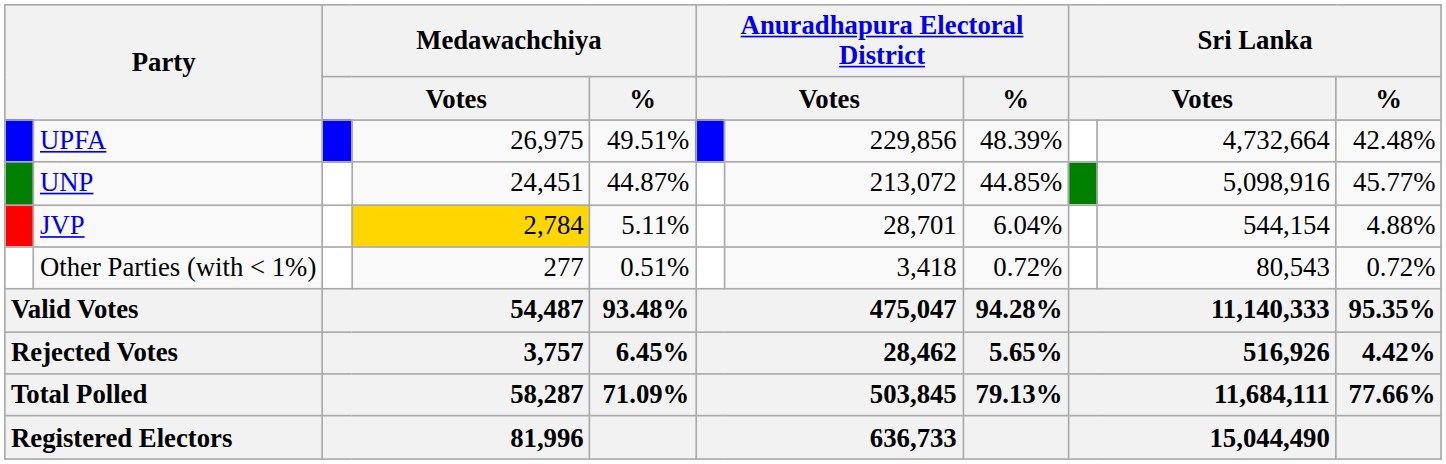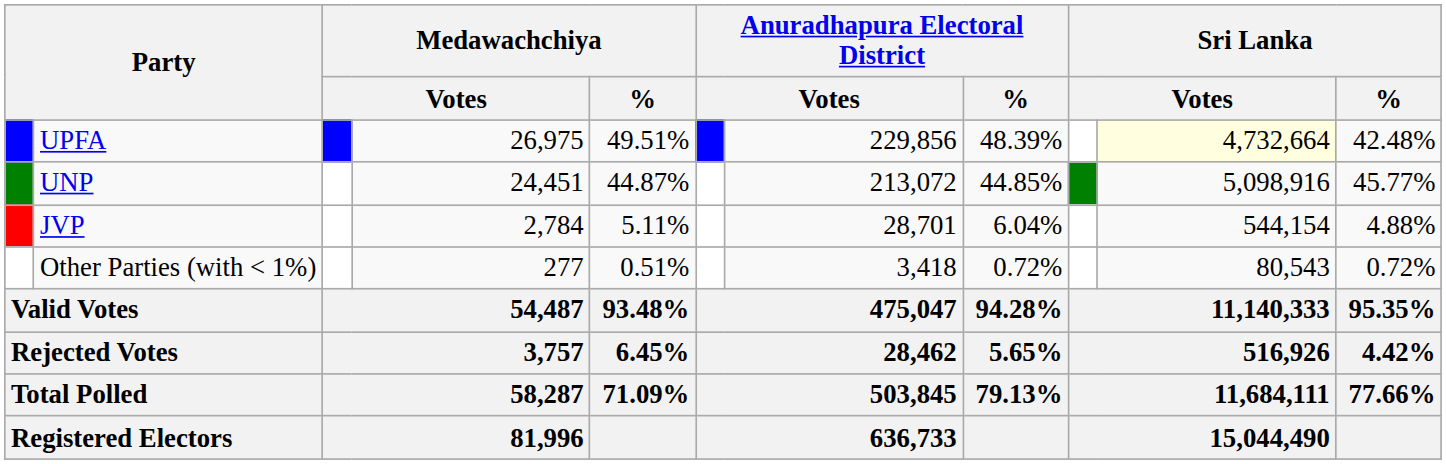UPFA | column 10: no background -> lightyellow background
JVP | column 4: gold background -> no background
